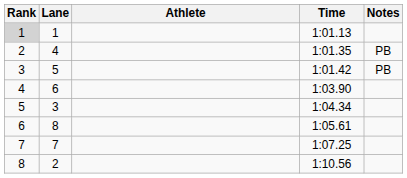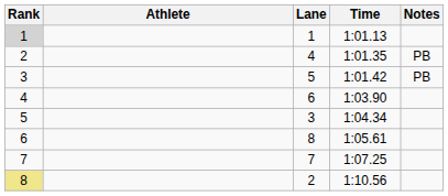columns swapped: Lane <-> Athlete
row 9 | Rank: no background -> khaki background
